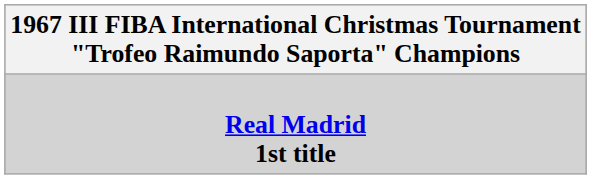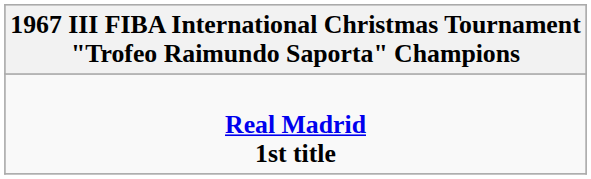row 2 | column 1: lightgrey background -> no background
